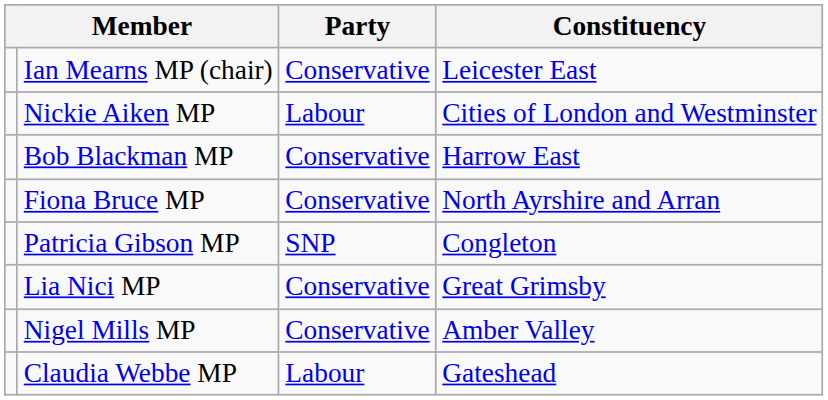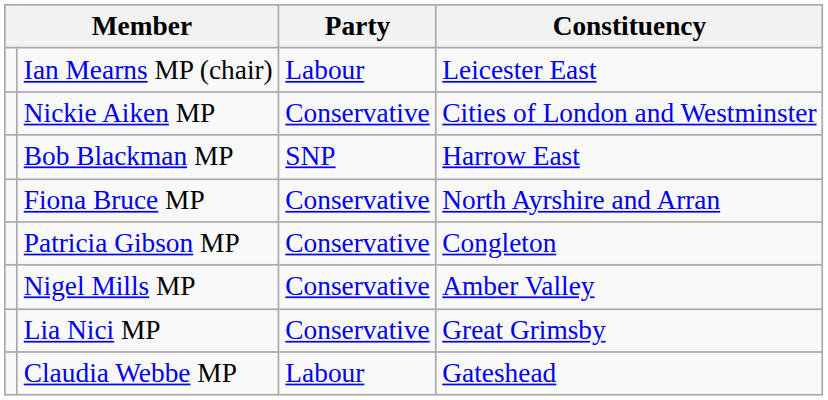Ian Mearns MP (chair) | Party: Conservative -> Labour
Nickie Aiken MP | Party: Labour -> Conservative
Bob Blackman MP | Party: Conservative -> SNP
Patricia Gibson MP | Party: SNP -> Conservative
rows swapped: Nigel Mills MP <-> Lia Nici MP
